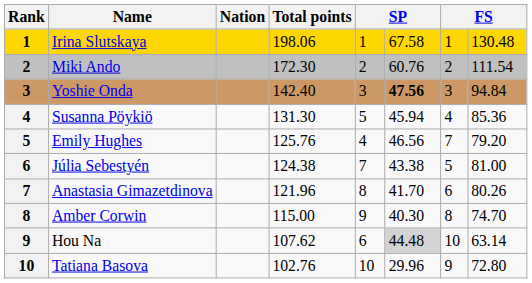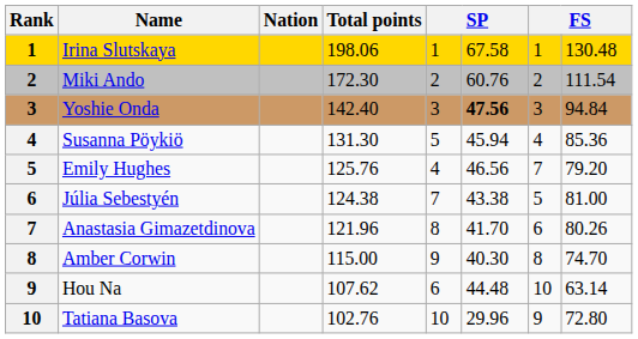Hou Na | column 6: lightgrey background -> no background
